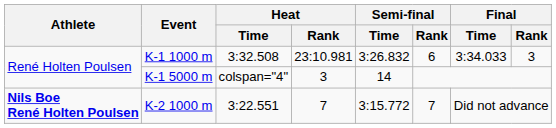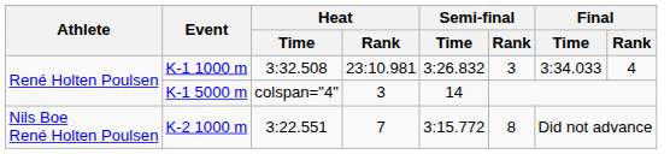K-1 1000 m | Semi-final / Rank: 6 -> 3
K-1 1000 m | Final / Rank: 3 -> 4
K-2 1000 m | Athlete: bold -> normal
K-2 1000 m | Semi-final / Rank: 7 -> 8
